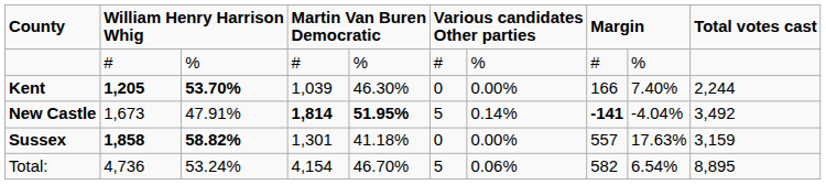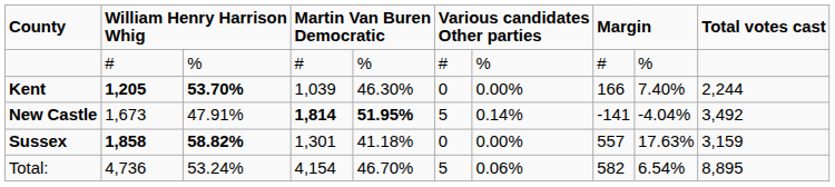New Castle | column 8: bold -> normal
